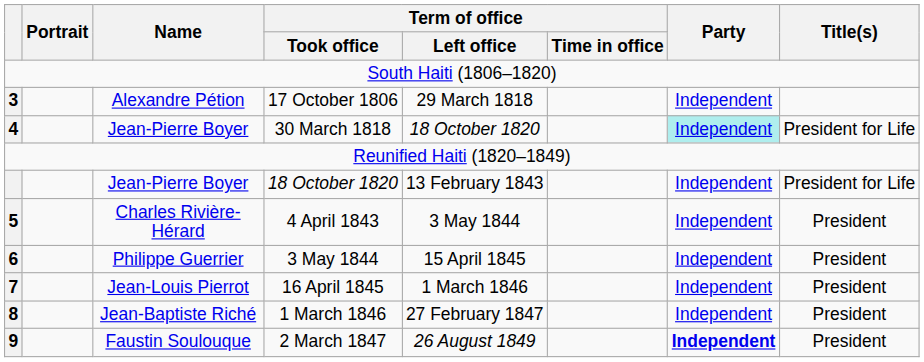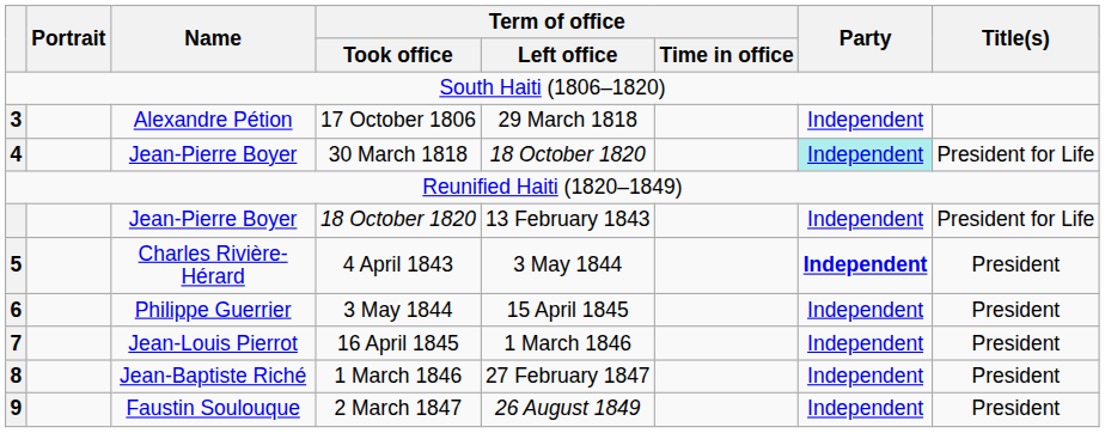4 April 1843 | Party: normal -> bold
2 March 1847 | Party: bold -> normal
